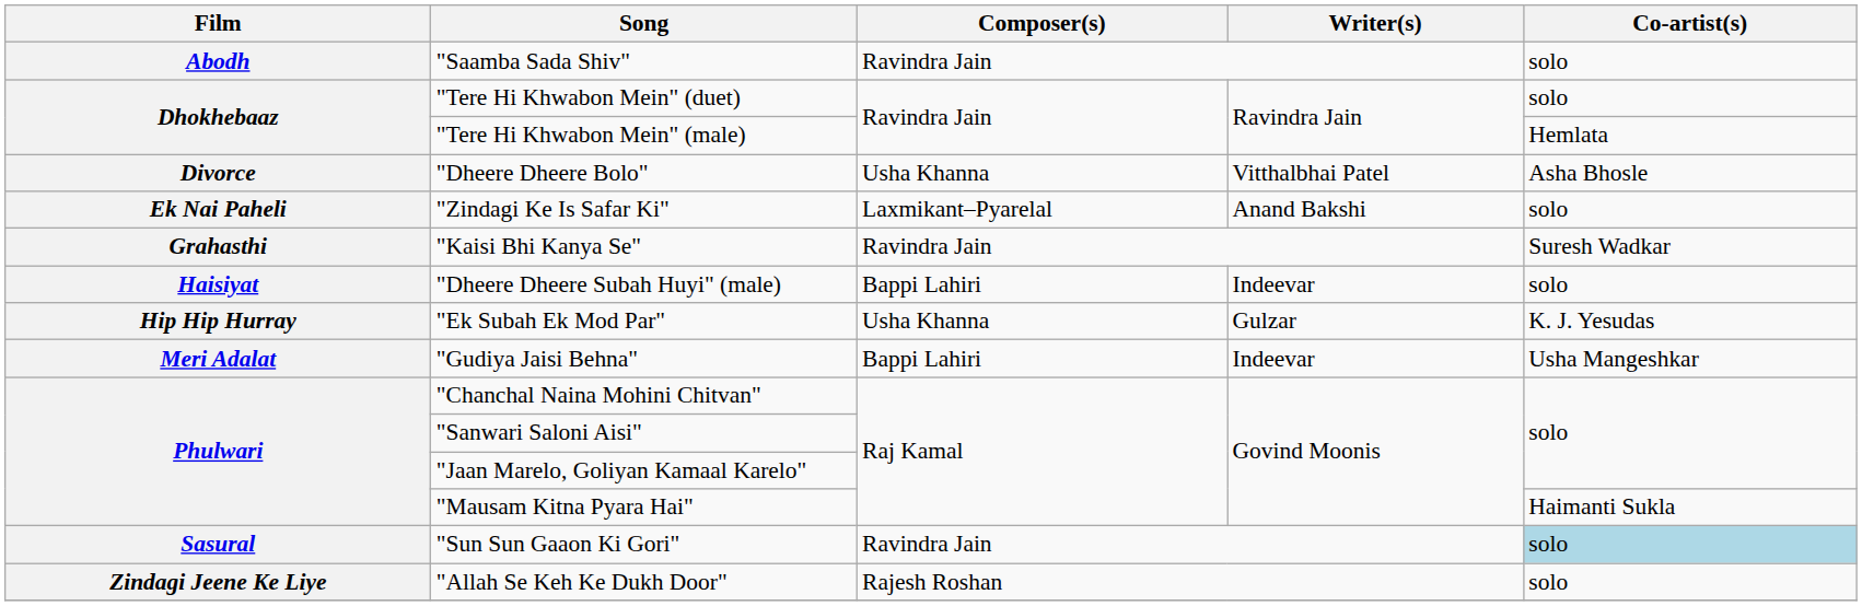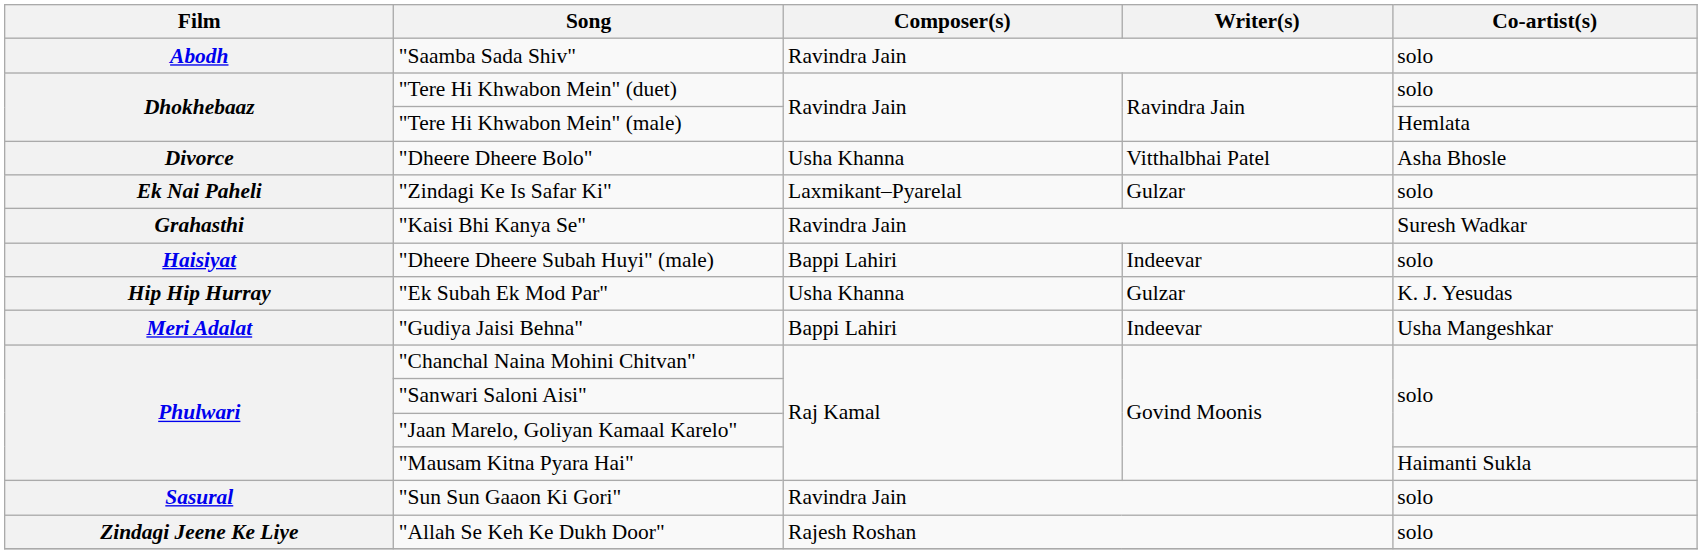"Zindagi Ke Is Safar Ki" | Writer(s): Anand Bakshi -> Gulzar
"Sun Sun Gaaon Ki Gori" | Co-artist(s): lightblue background -> no background
